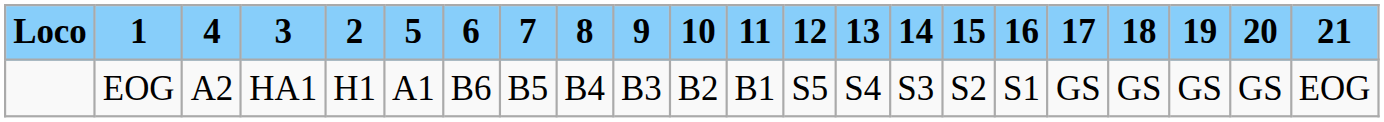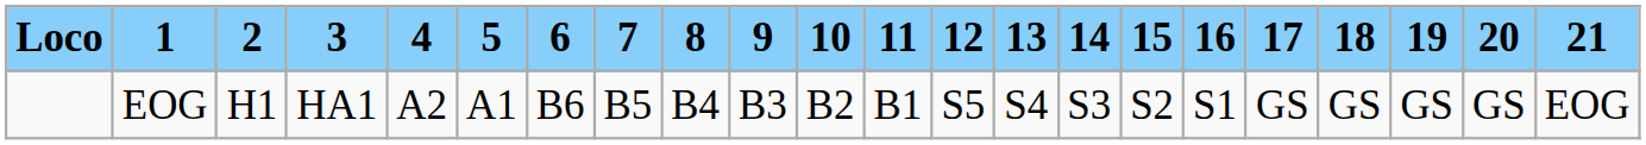columns swapped: 2 <-> 4
